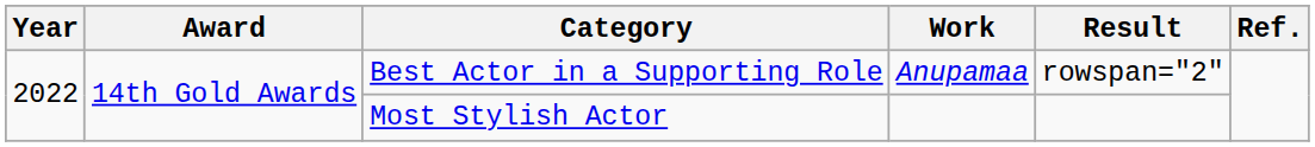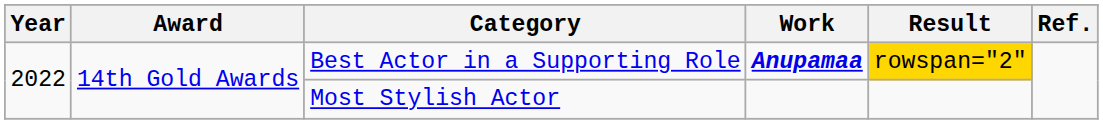Best Actor in a Supporting Role | Work: normal -> bold
Best Actor in a Supporting Role | Result: no background -> gold background
